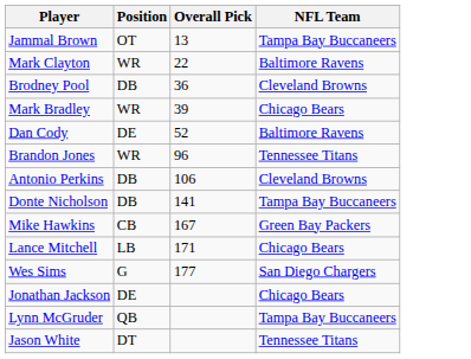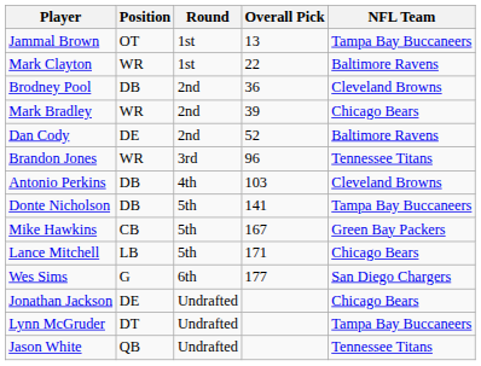+ column: Round | 1st | 1st | 2nd | 2nd | 2nd | 3rd | 4th | 5th | 5th | 5th | 6th | Undrafted | Undrafted | Undrafted
Antonio Perkins | Overall Pick: 106 -> 103
Lynn McGruder | Position: QB -> DT
Jason White | Position: DT -> QB
